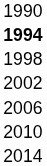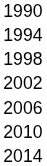1994 | column 1: bold -> normal
